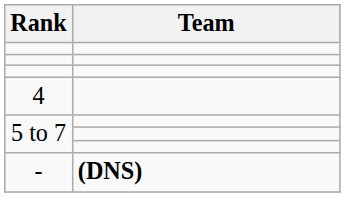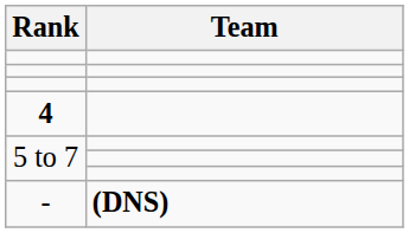row 5 | Rank: normal -> bold
